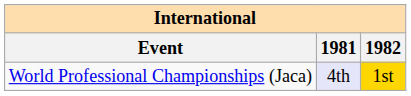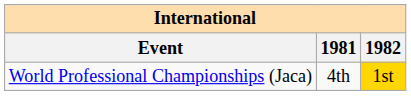World Professional Championships (Jaca) | 1981: lavender background -> no background
